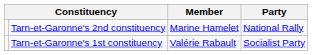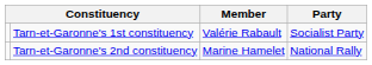rows swapped: Tarn-et-Garonne's 1st constituency <-> Tarn-et-Garonne's 2nd constituency
